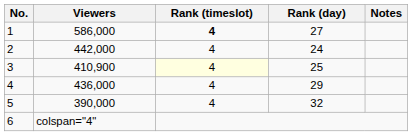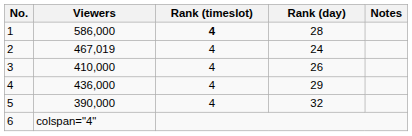1 | Rank (day): 27 -> 28
2 | Viewers: 442,000 -> 467,019
3 | Viewers: 410,900 -> 410,000
3 | Rank (timeslot): lightyellow background -> no background
3 | Rank (day): 25 -> 26
